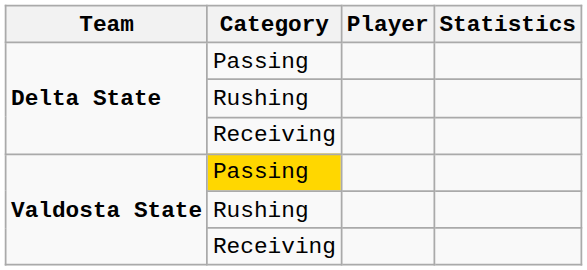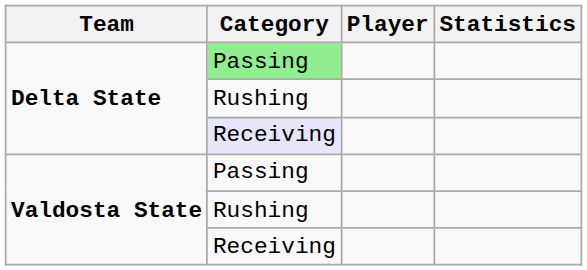Delta State / Passing | Category: no background -> lightgreen background
Delta State / Receiving | Category: no background -> lavender background
Valdosta State / Passing | Category: gold background -> no background
